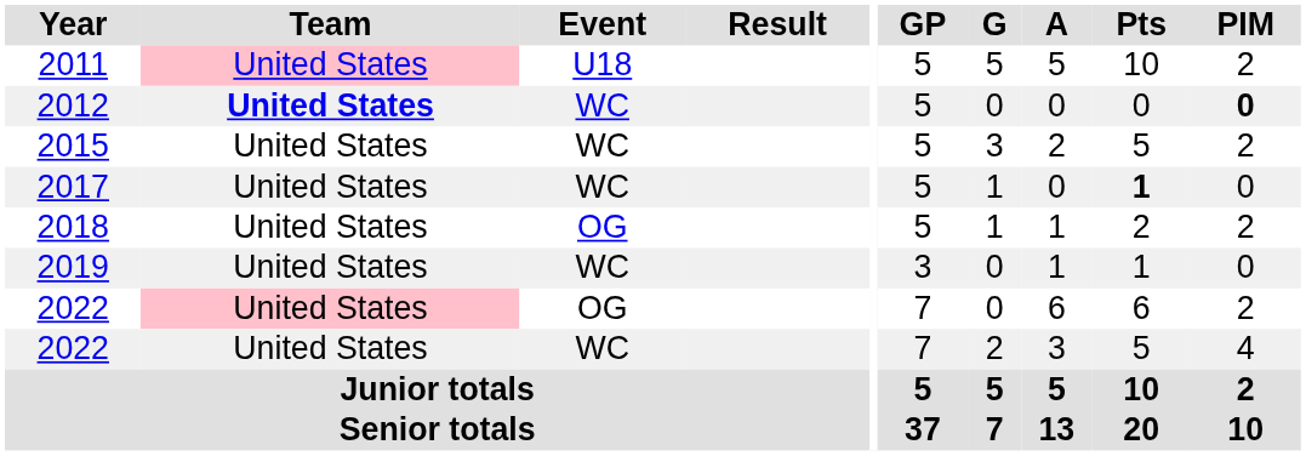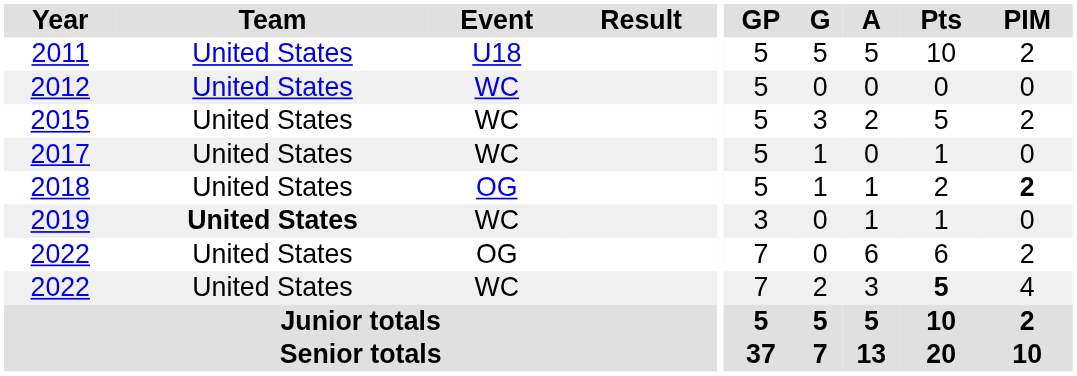2011 | Team: pink background -> no background
2012 | Team: bold -> normal
2012 | PIM: bold -> normal
2017 | Pts: bold -> normal
2018 | PIM: normal -> bold
2019 | Team: normal -> bold
2022 / OG | Team: pink background -> no background
2022 / WC | Pts: normal -> bold
